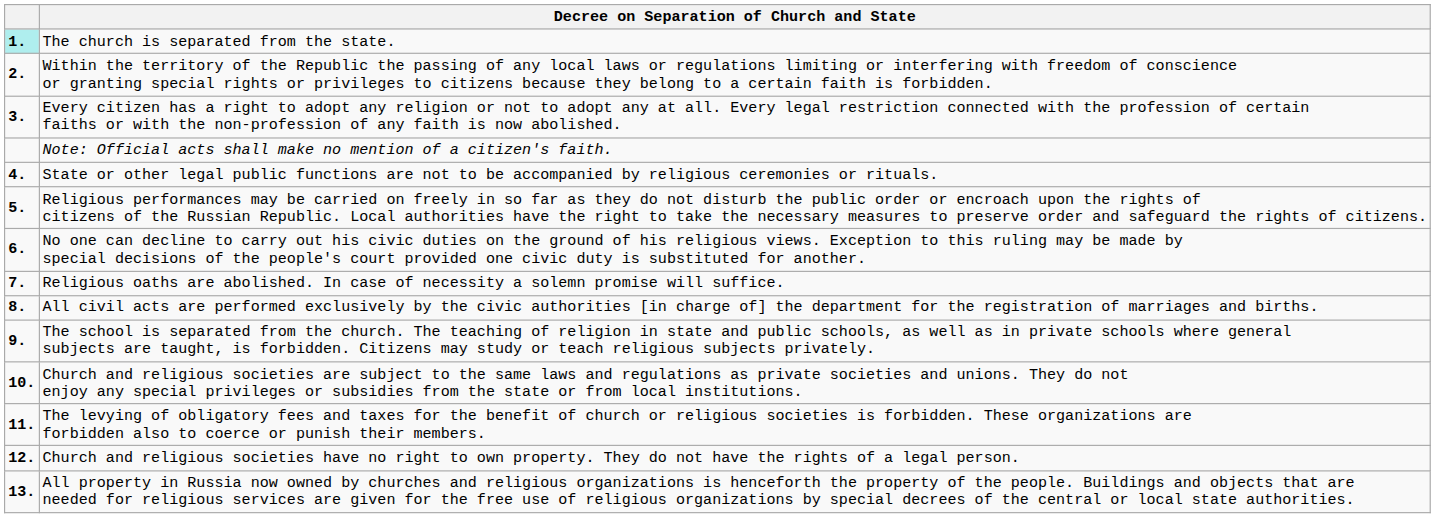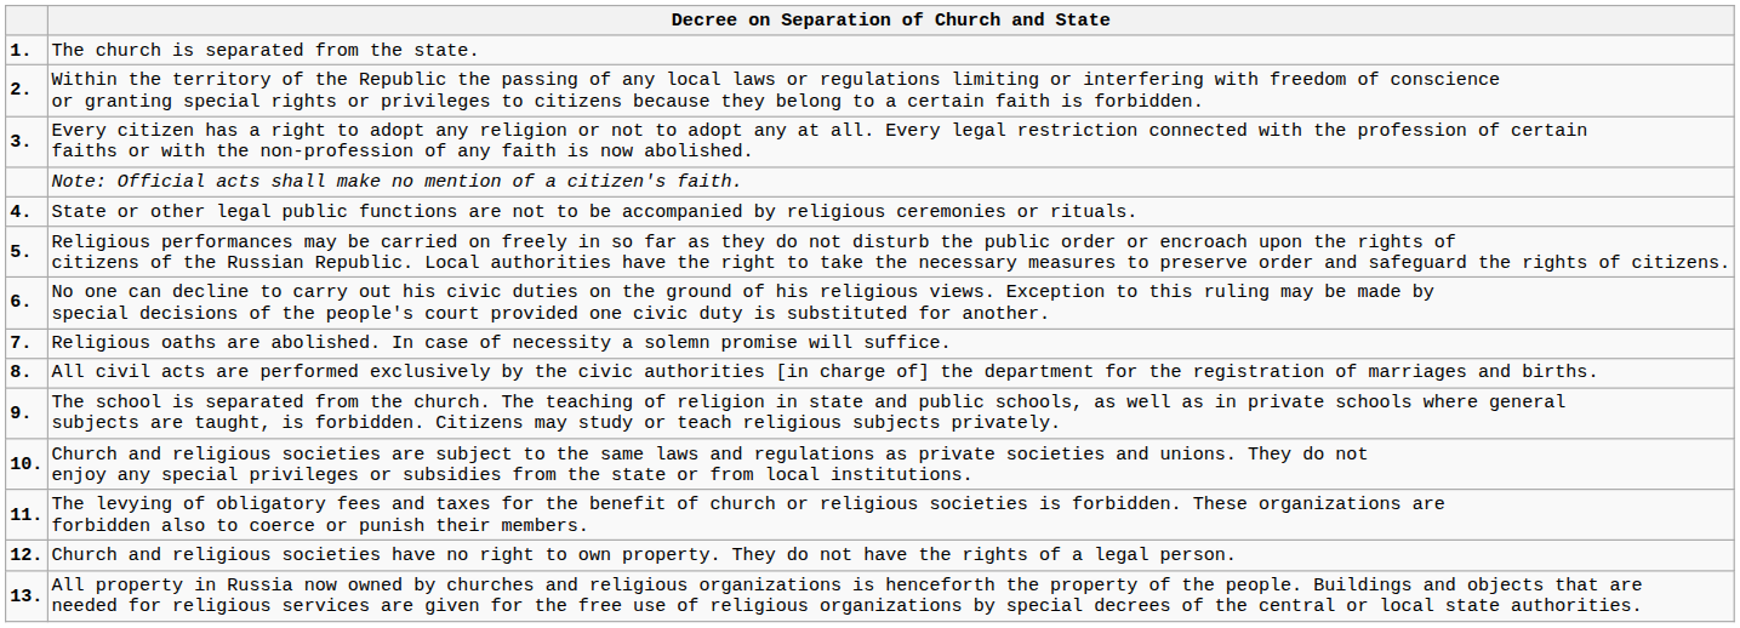The church is separated from the state. | column 1: paleturquoise background -> no background
